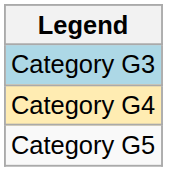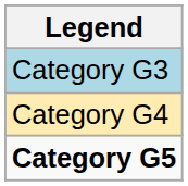row 4 | column 1: normal -> bold
